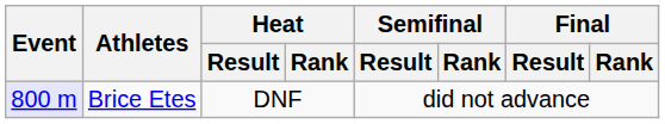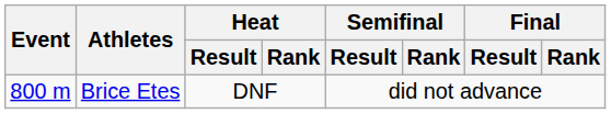Brice Etes | Event: lavender background -> no background
